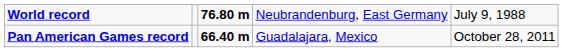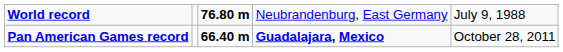Pan American Games record | column 4: normal -> bold
